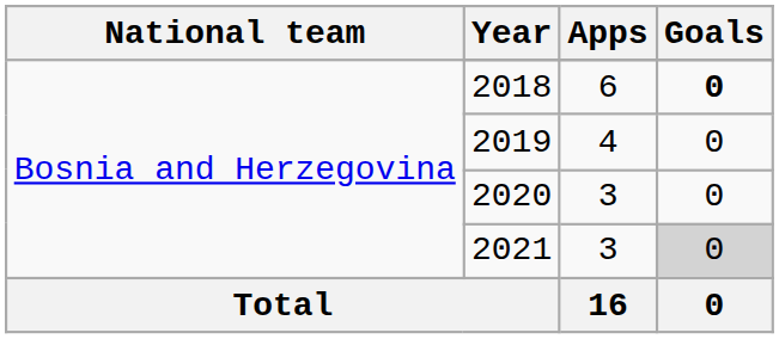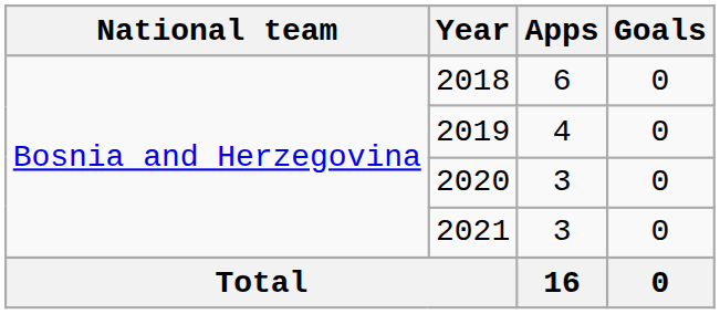2018 | Goals: bold -> normal
2021 | Goals: lightgrey background -> no background
